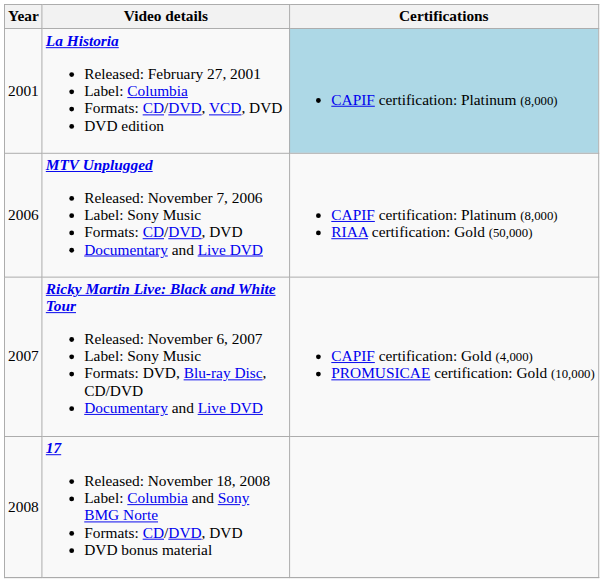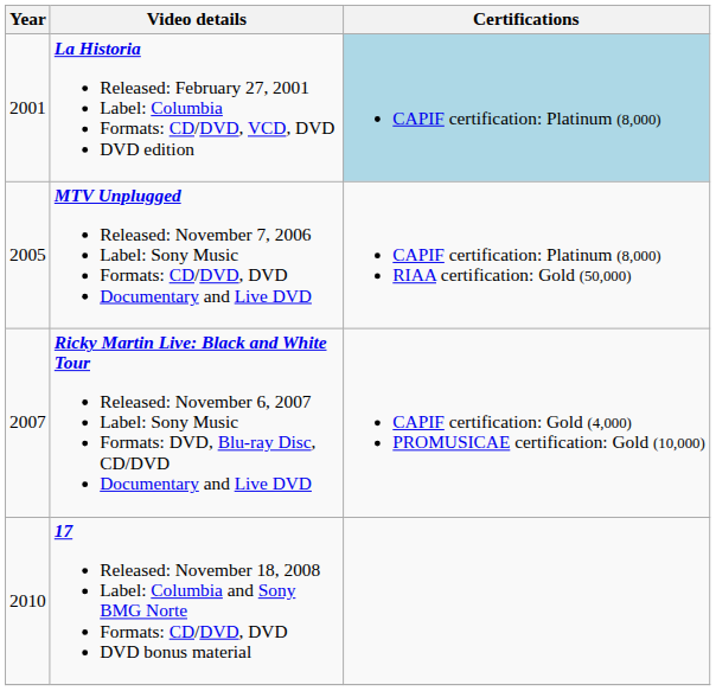row 3 | Year: 2006 -> 2005
row 5 | Year: 2008 -> 2010
